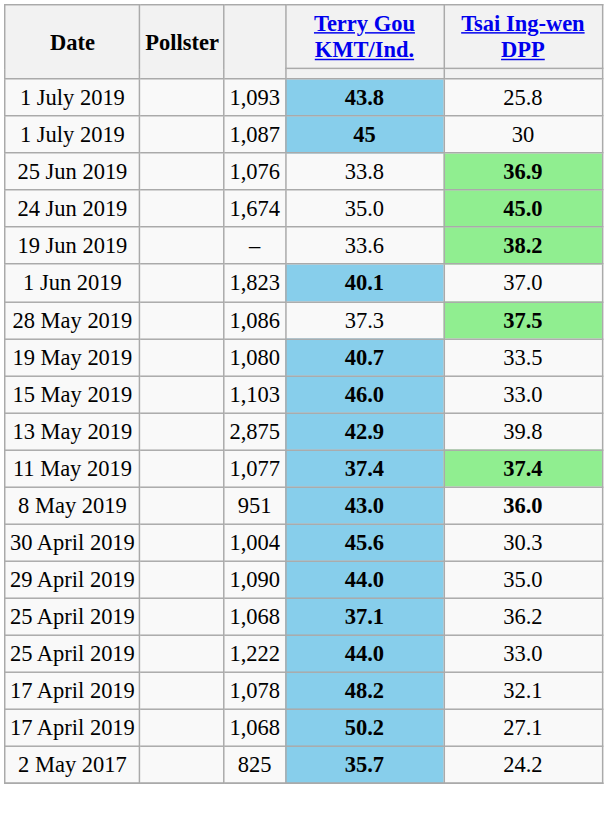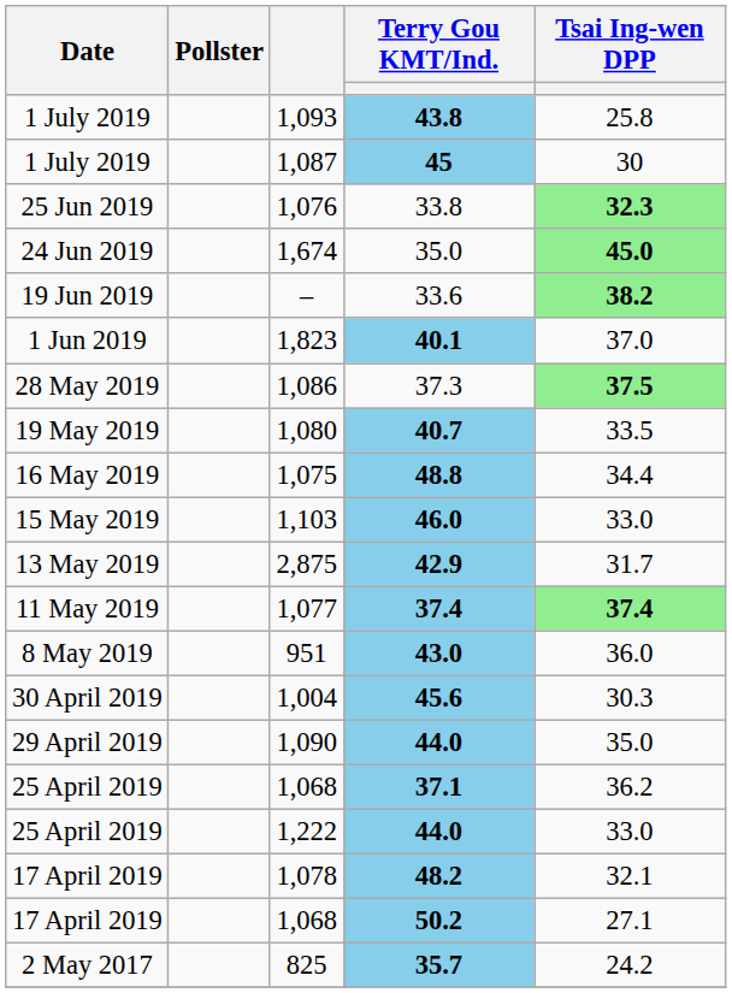1,076 | Tsai Ing-wen DPP: 36.9 -> 32.3
+ row: 16 May 2019 | 1,075 | 48.8 | 34.4
2,875 | Tsai Ing-wen DPP: 39.8 -> 31.7
951 | Tsai Ing-wen DPP: bold -> normal
